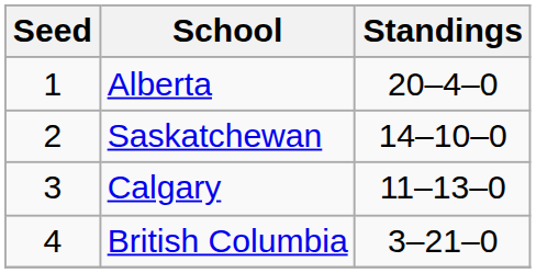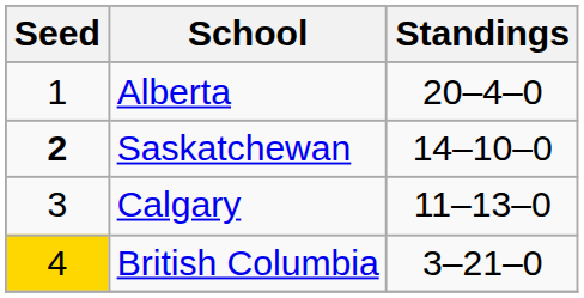Saskatchewan | Seed: normal -> bold
British Columbia | Seed: no background -> gold background
